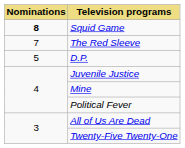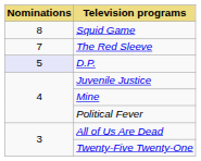Squid Game | Nominations: bold -> normal
D.P. | Nominations: no background -> lavender background
